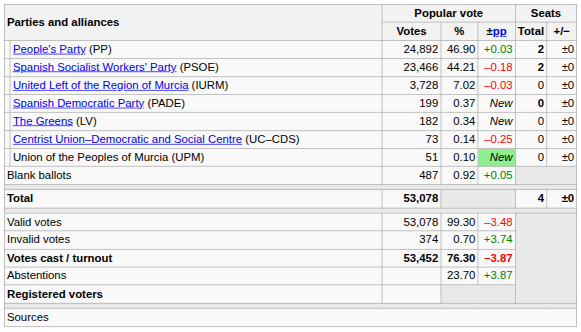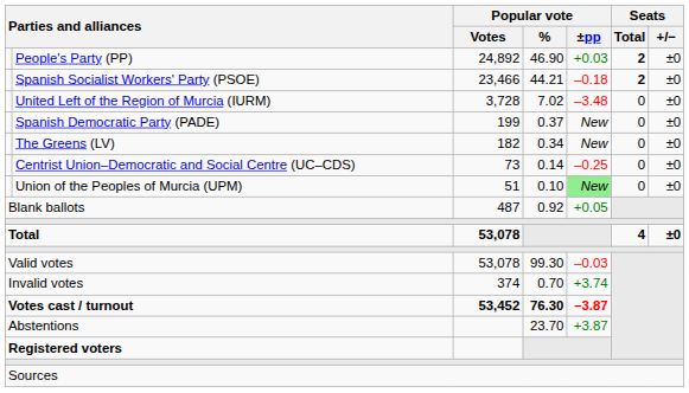United Left of the Region of Murcia (IURM) | Popular vote / ±pp: –0.03 -> –3.48
Spanish Democratic Party (PADE) | Seats / Total: bold -> normal
Valid votes | Popular vote / ±pp: –3.48 -> –0.03
